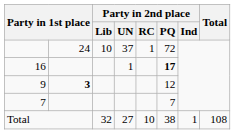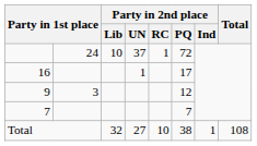16 | Party in 2nd place / PQ: bold -> normal
9 | column 2: bold -> normal
